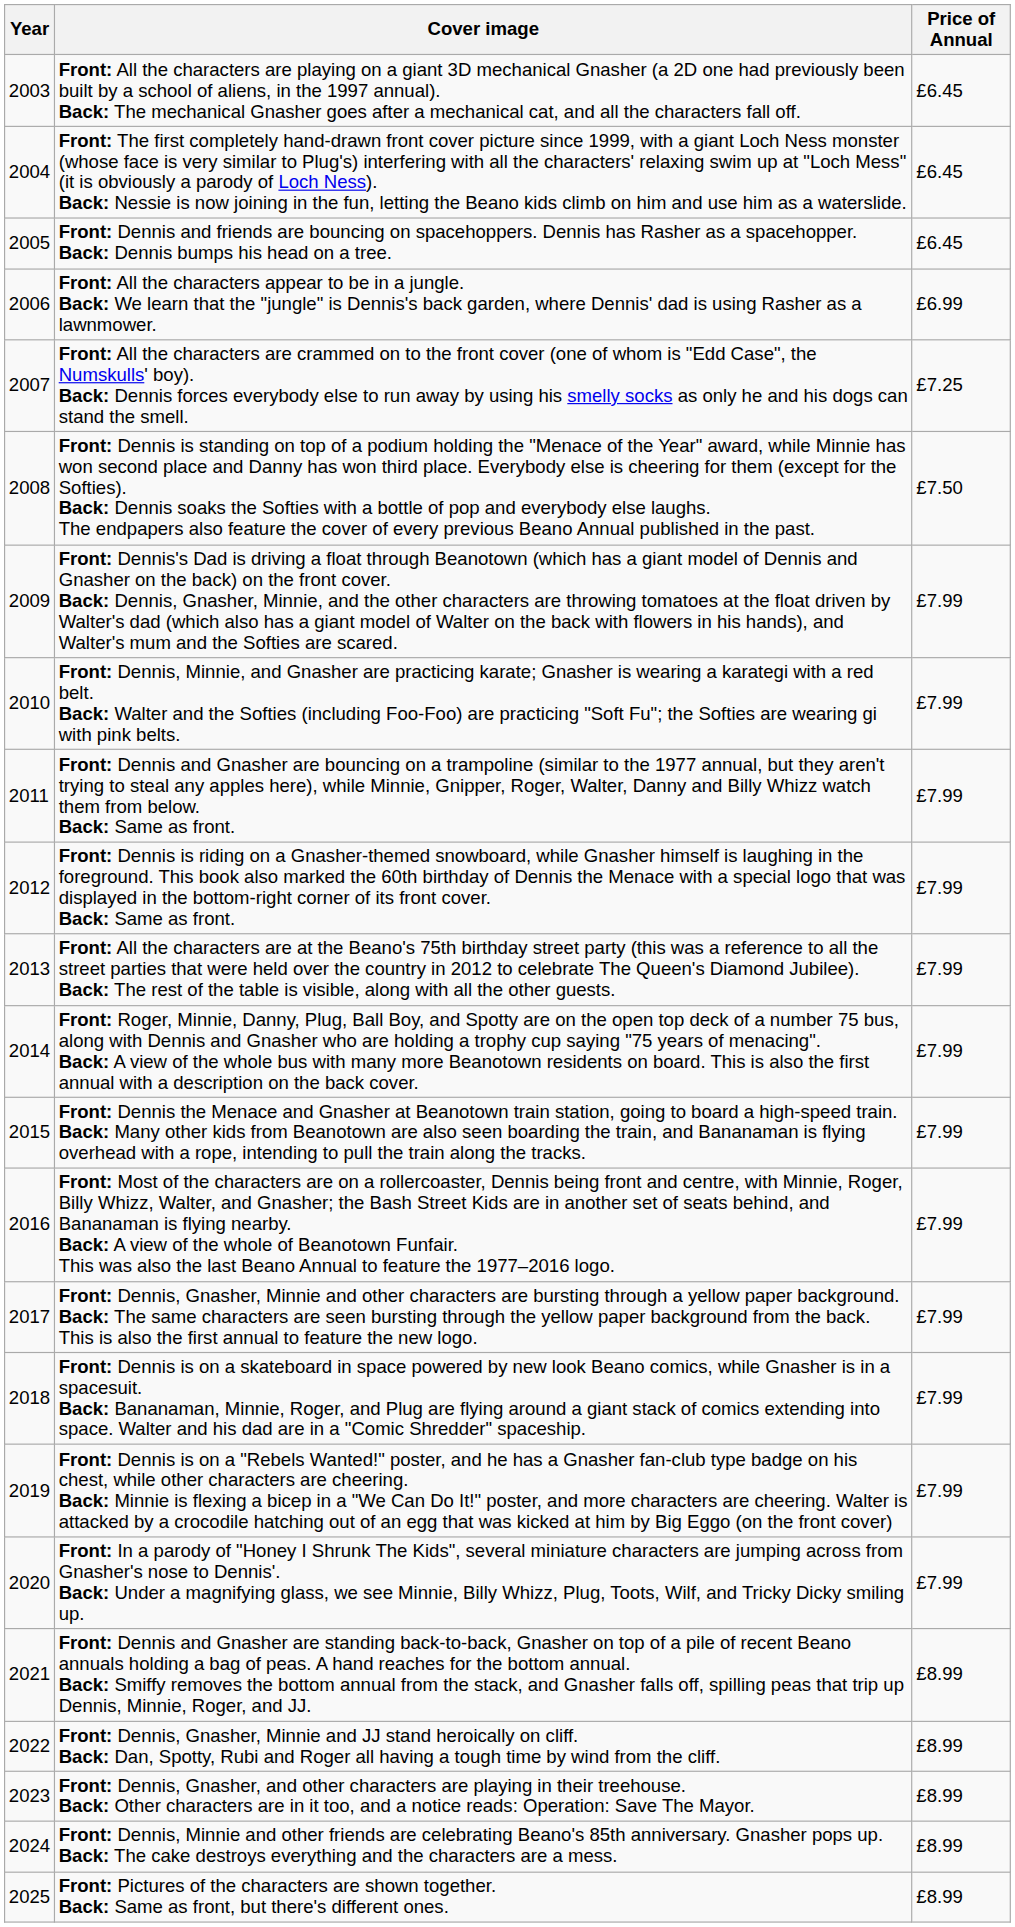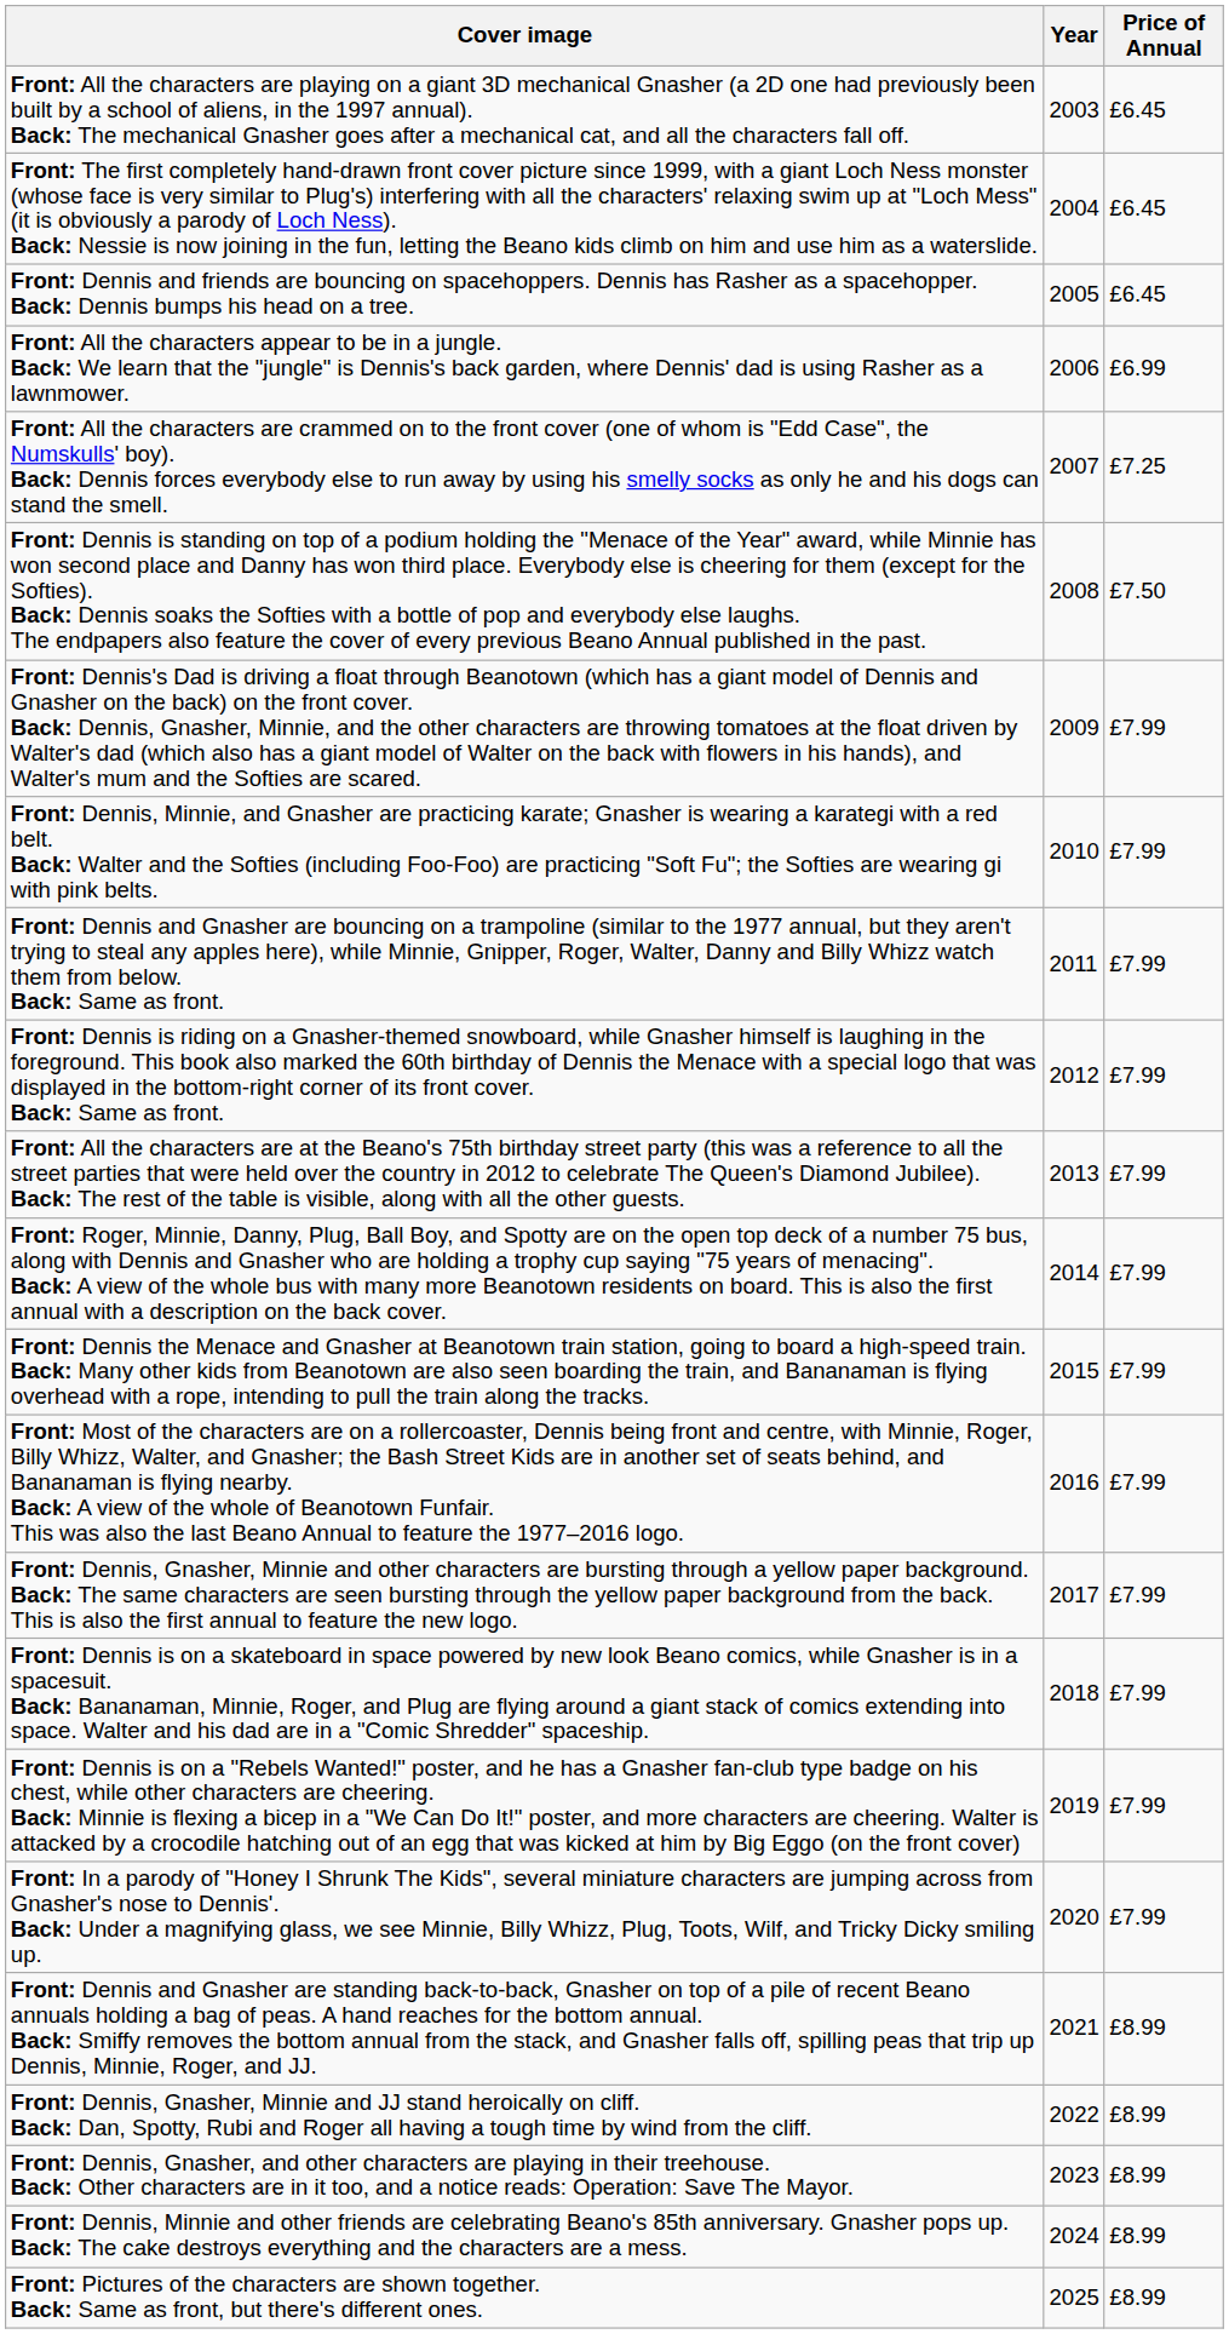columns swapped: Year <-> Cover image
